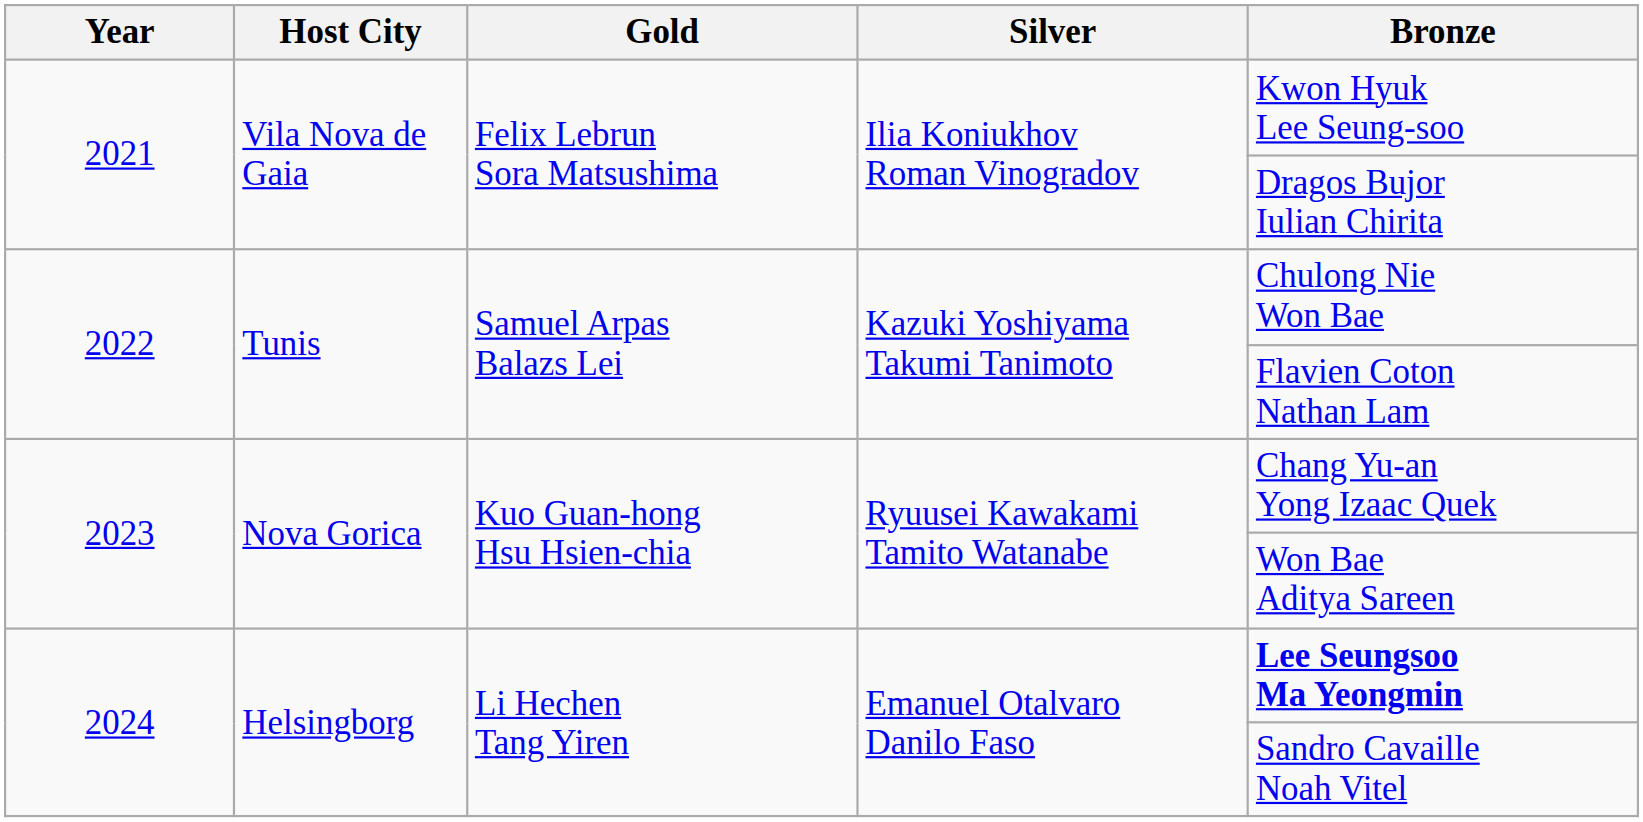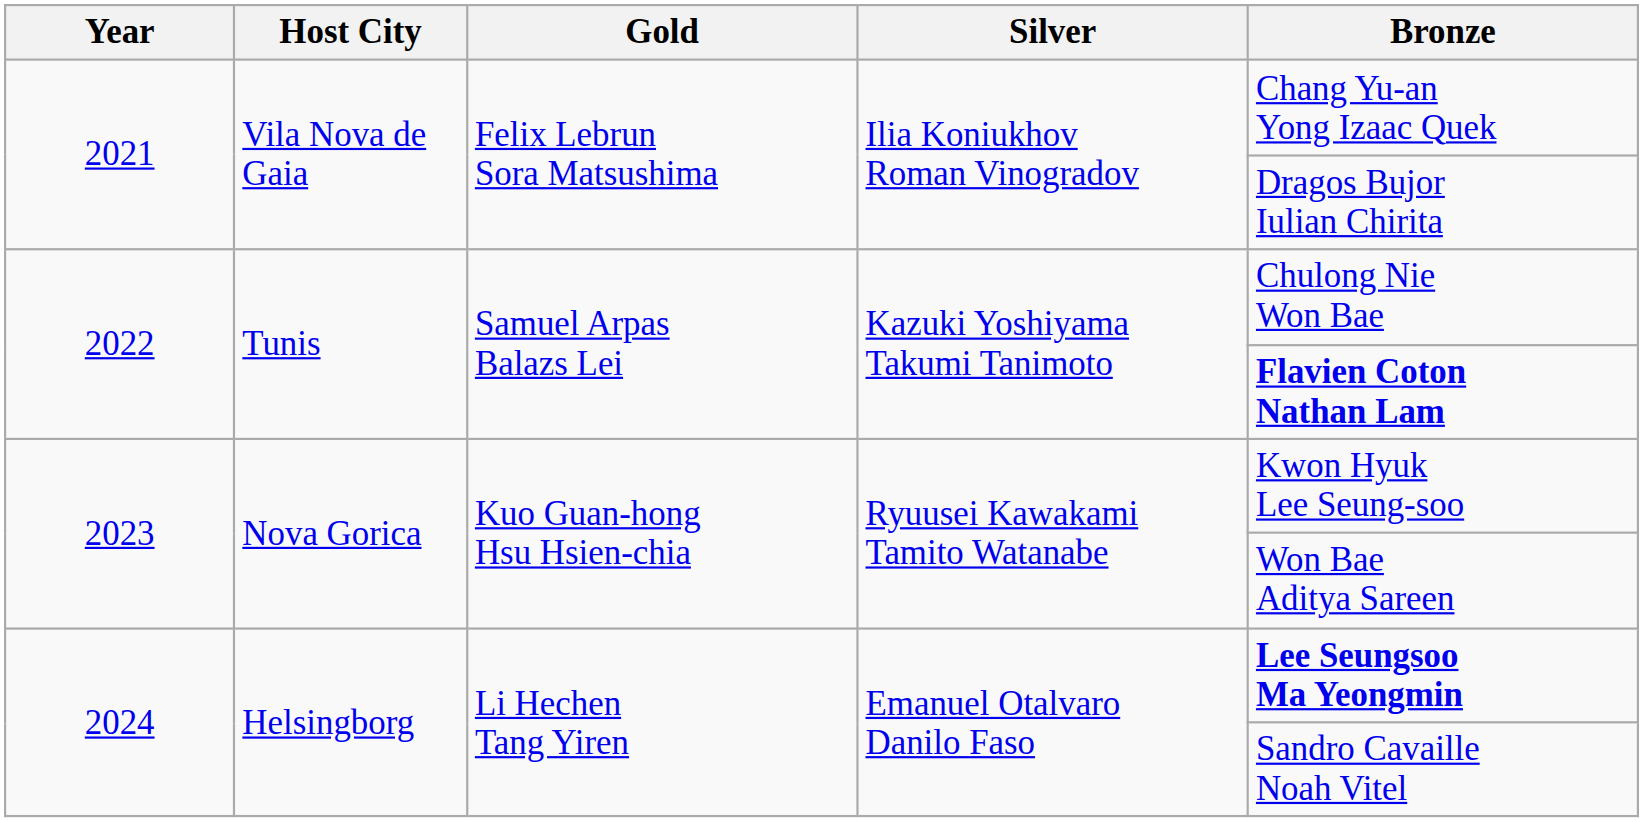row 2 | Bronze: Kwon Hyuk Lee Seung-soo -> Chang Yu-an Yong Izaac Quek
row 5 | Bronze: normal -> bold
row 6 | Bronze: Chang Yu-an Yong Izaac Quek -> Kwon Hyuk Lee Seung-soo
